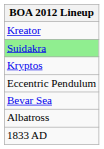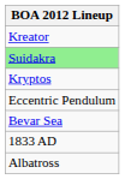row 7 | column 1: Albatross -> 1833 AD
row 8 | column 1: 1833 AD -> Albatross
